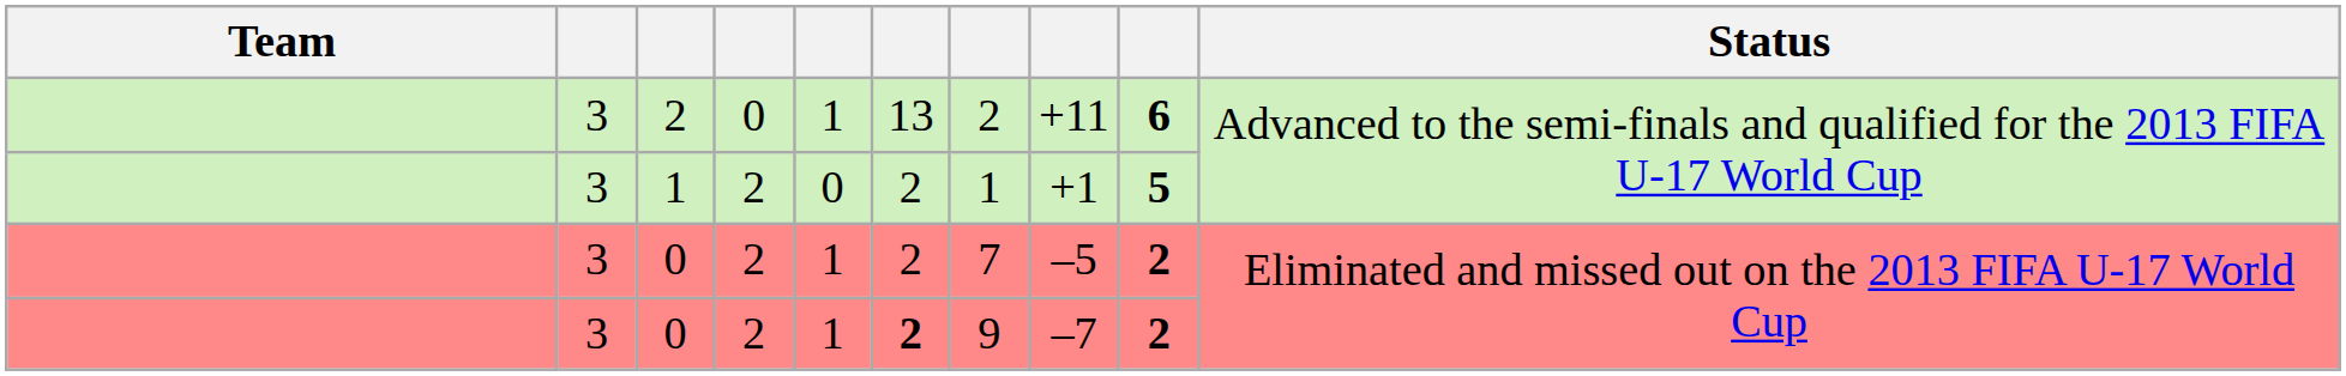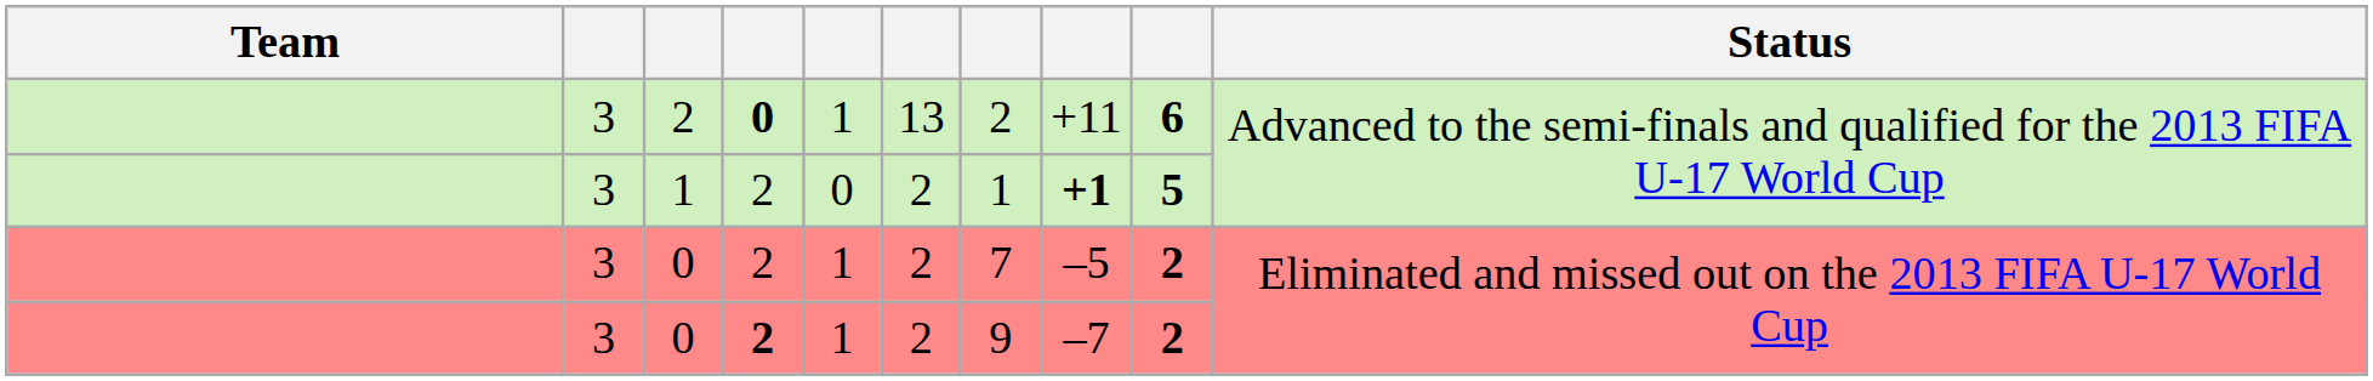row 2 | column 4: normal -> bold
row 3 | column 8: normal -> bold
row 5 | column 4: normal -> bold
row 5 | column 6: bold -> normal
